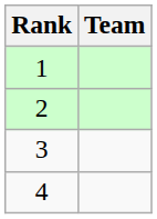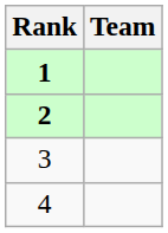1 | Rank: normal -> bold
2 | Rank: normal -> bold
